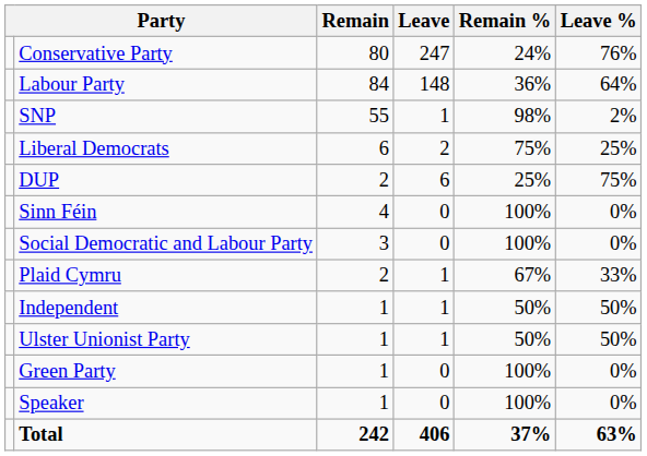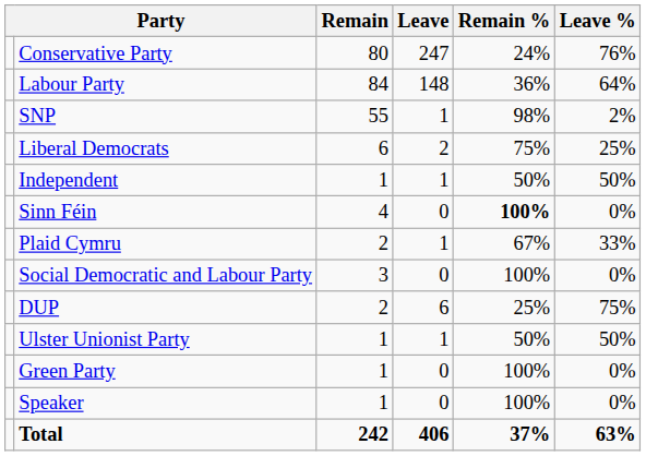rows swapped: DUP <-> Independent
Sinn Féin | Remain %: normal -> bold
rows swapped: Plaid Cymru <-> Social Democratic and Labour Party
